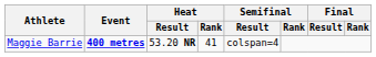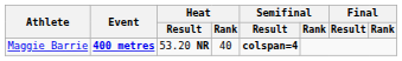Maggie Barrie | Heat / Rank: 41 -> 40
Maggie Barrie | Semifinal / Result: normal -> bold
